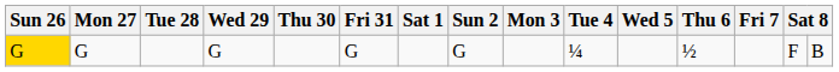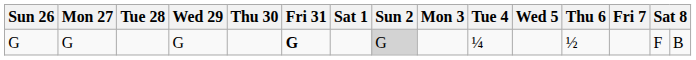row 2 | Sun 26: gold background -> no background
row 2 | Fri 31: normal -> bold
row 2 | Sun 2: no background -> lightgrey background
